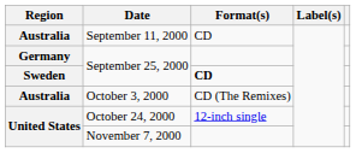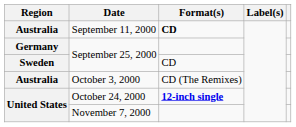September 11, 2000 | Format(s): normal -> bold
Sweden / September 25, 2000 | Format(s): bold -> normal
October 24, 2000 | Format(s): normal -> bold
